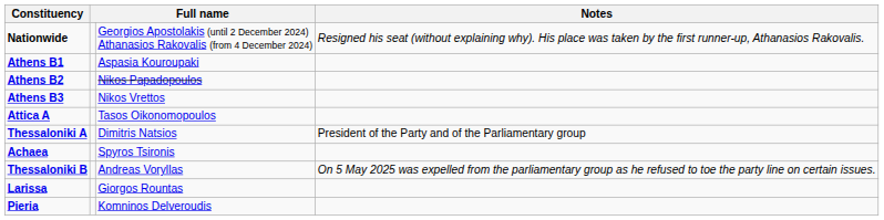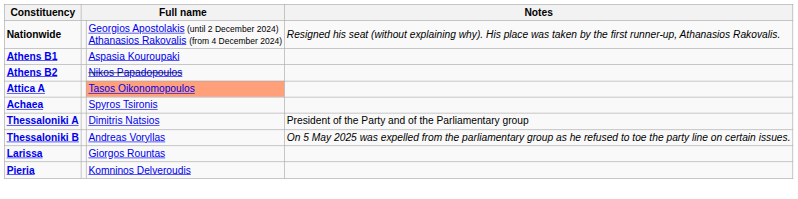- row: Athens B3 | Nikos Vrettos
Attica A | column 3: no background -> lightsalmon background
rows swapped: Achaea <-> Thessaloniki A
